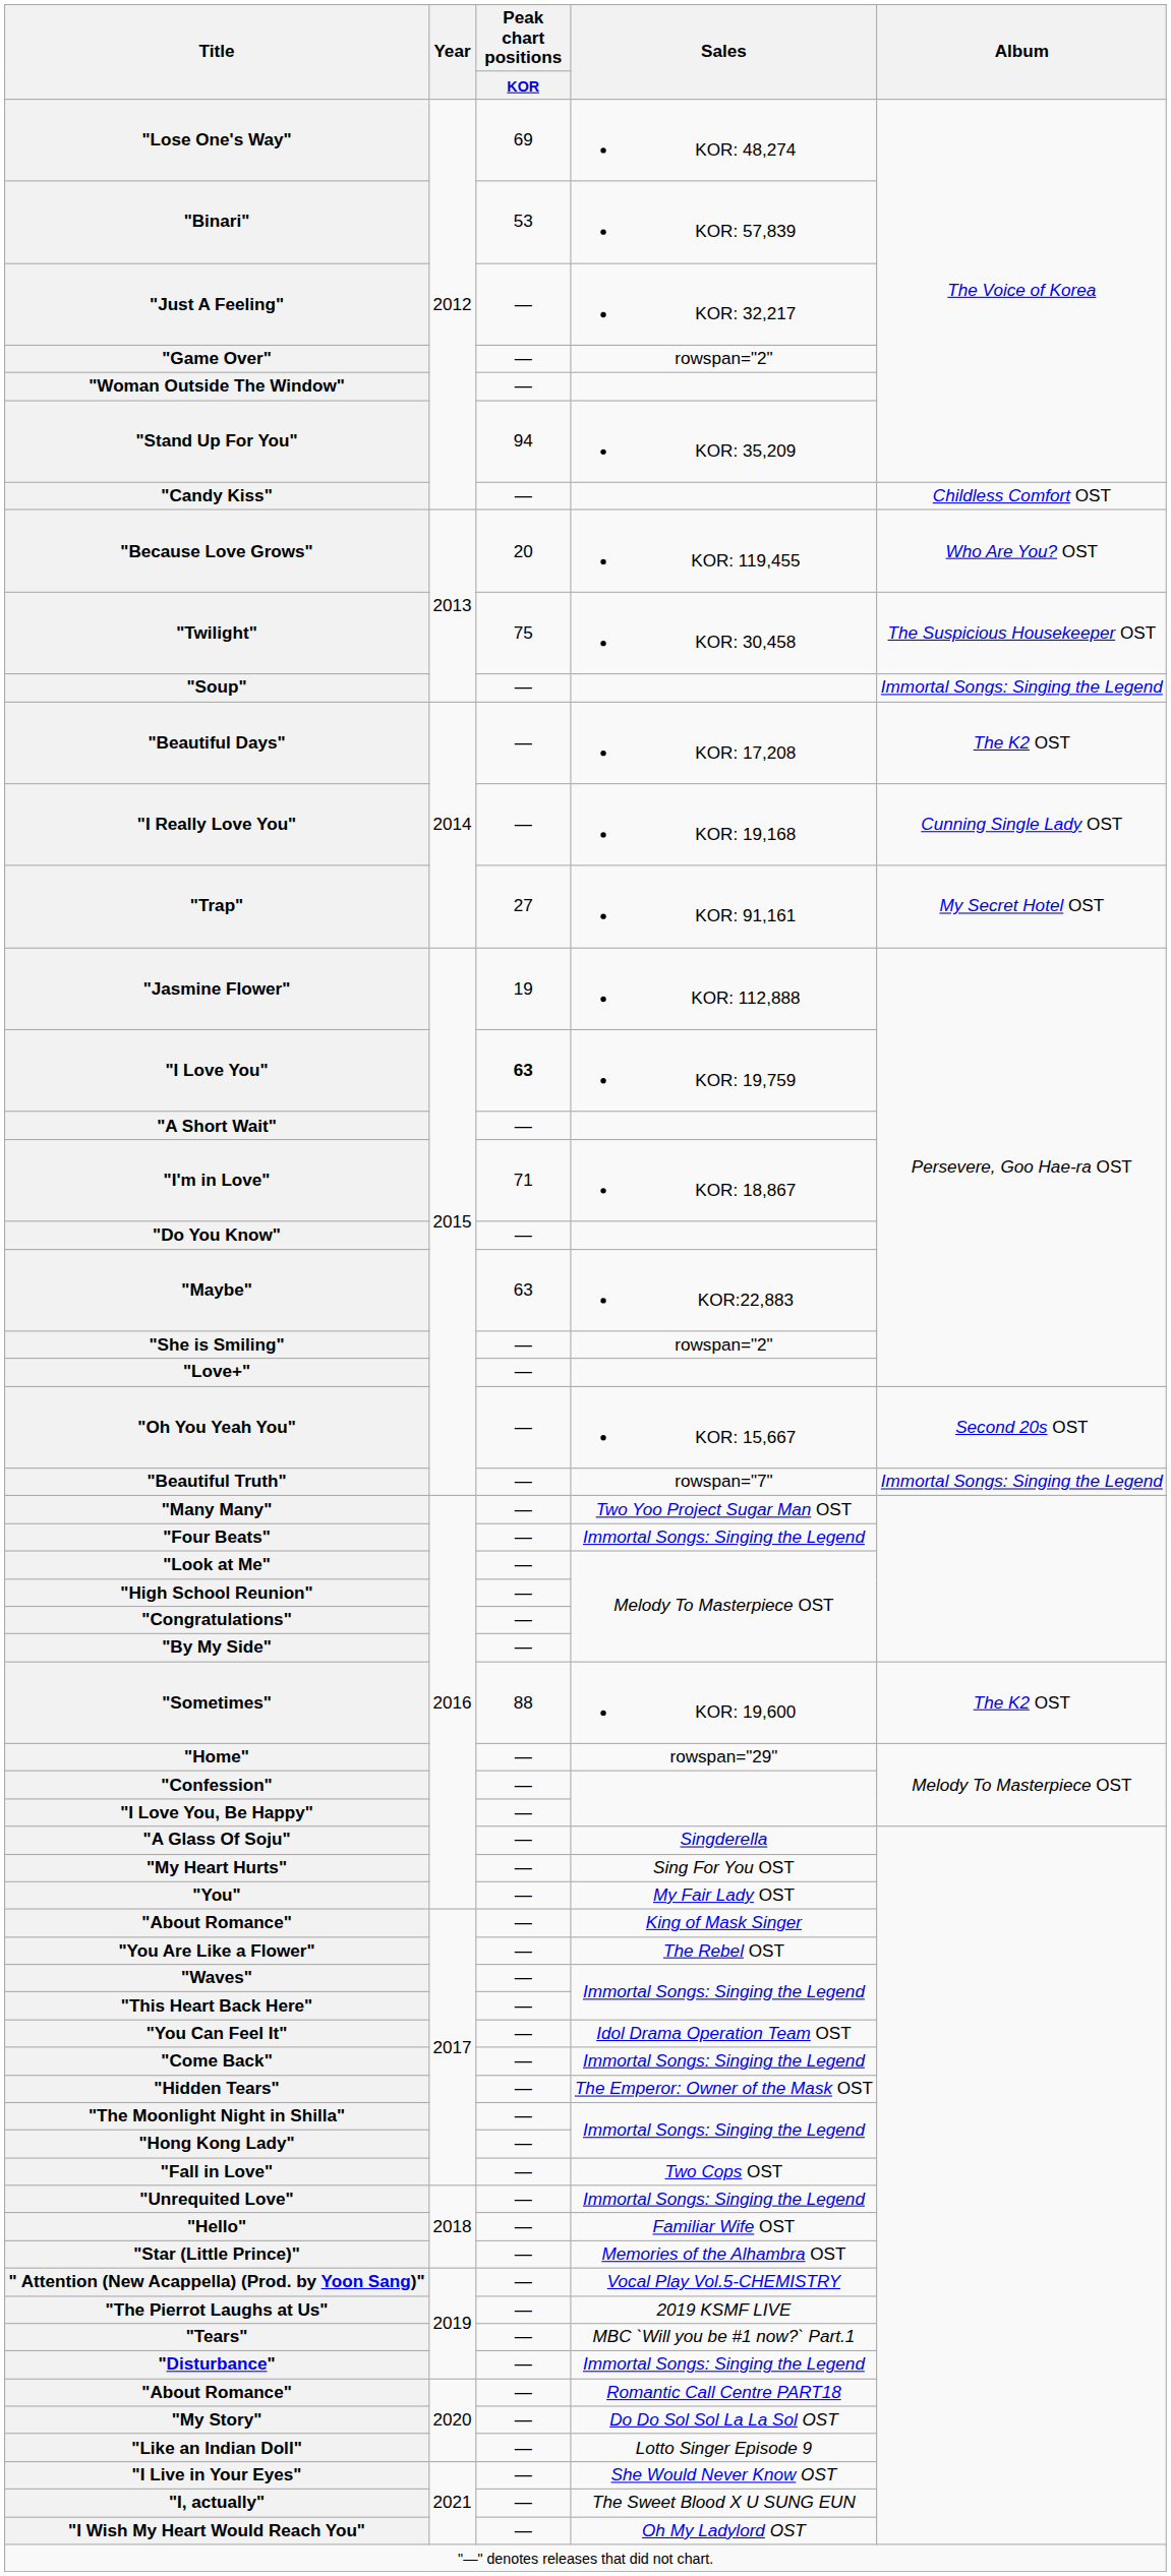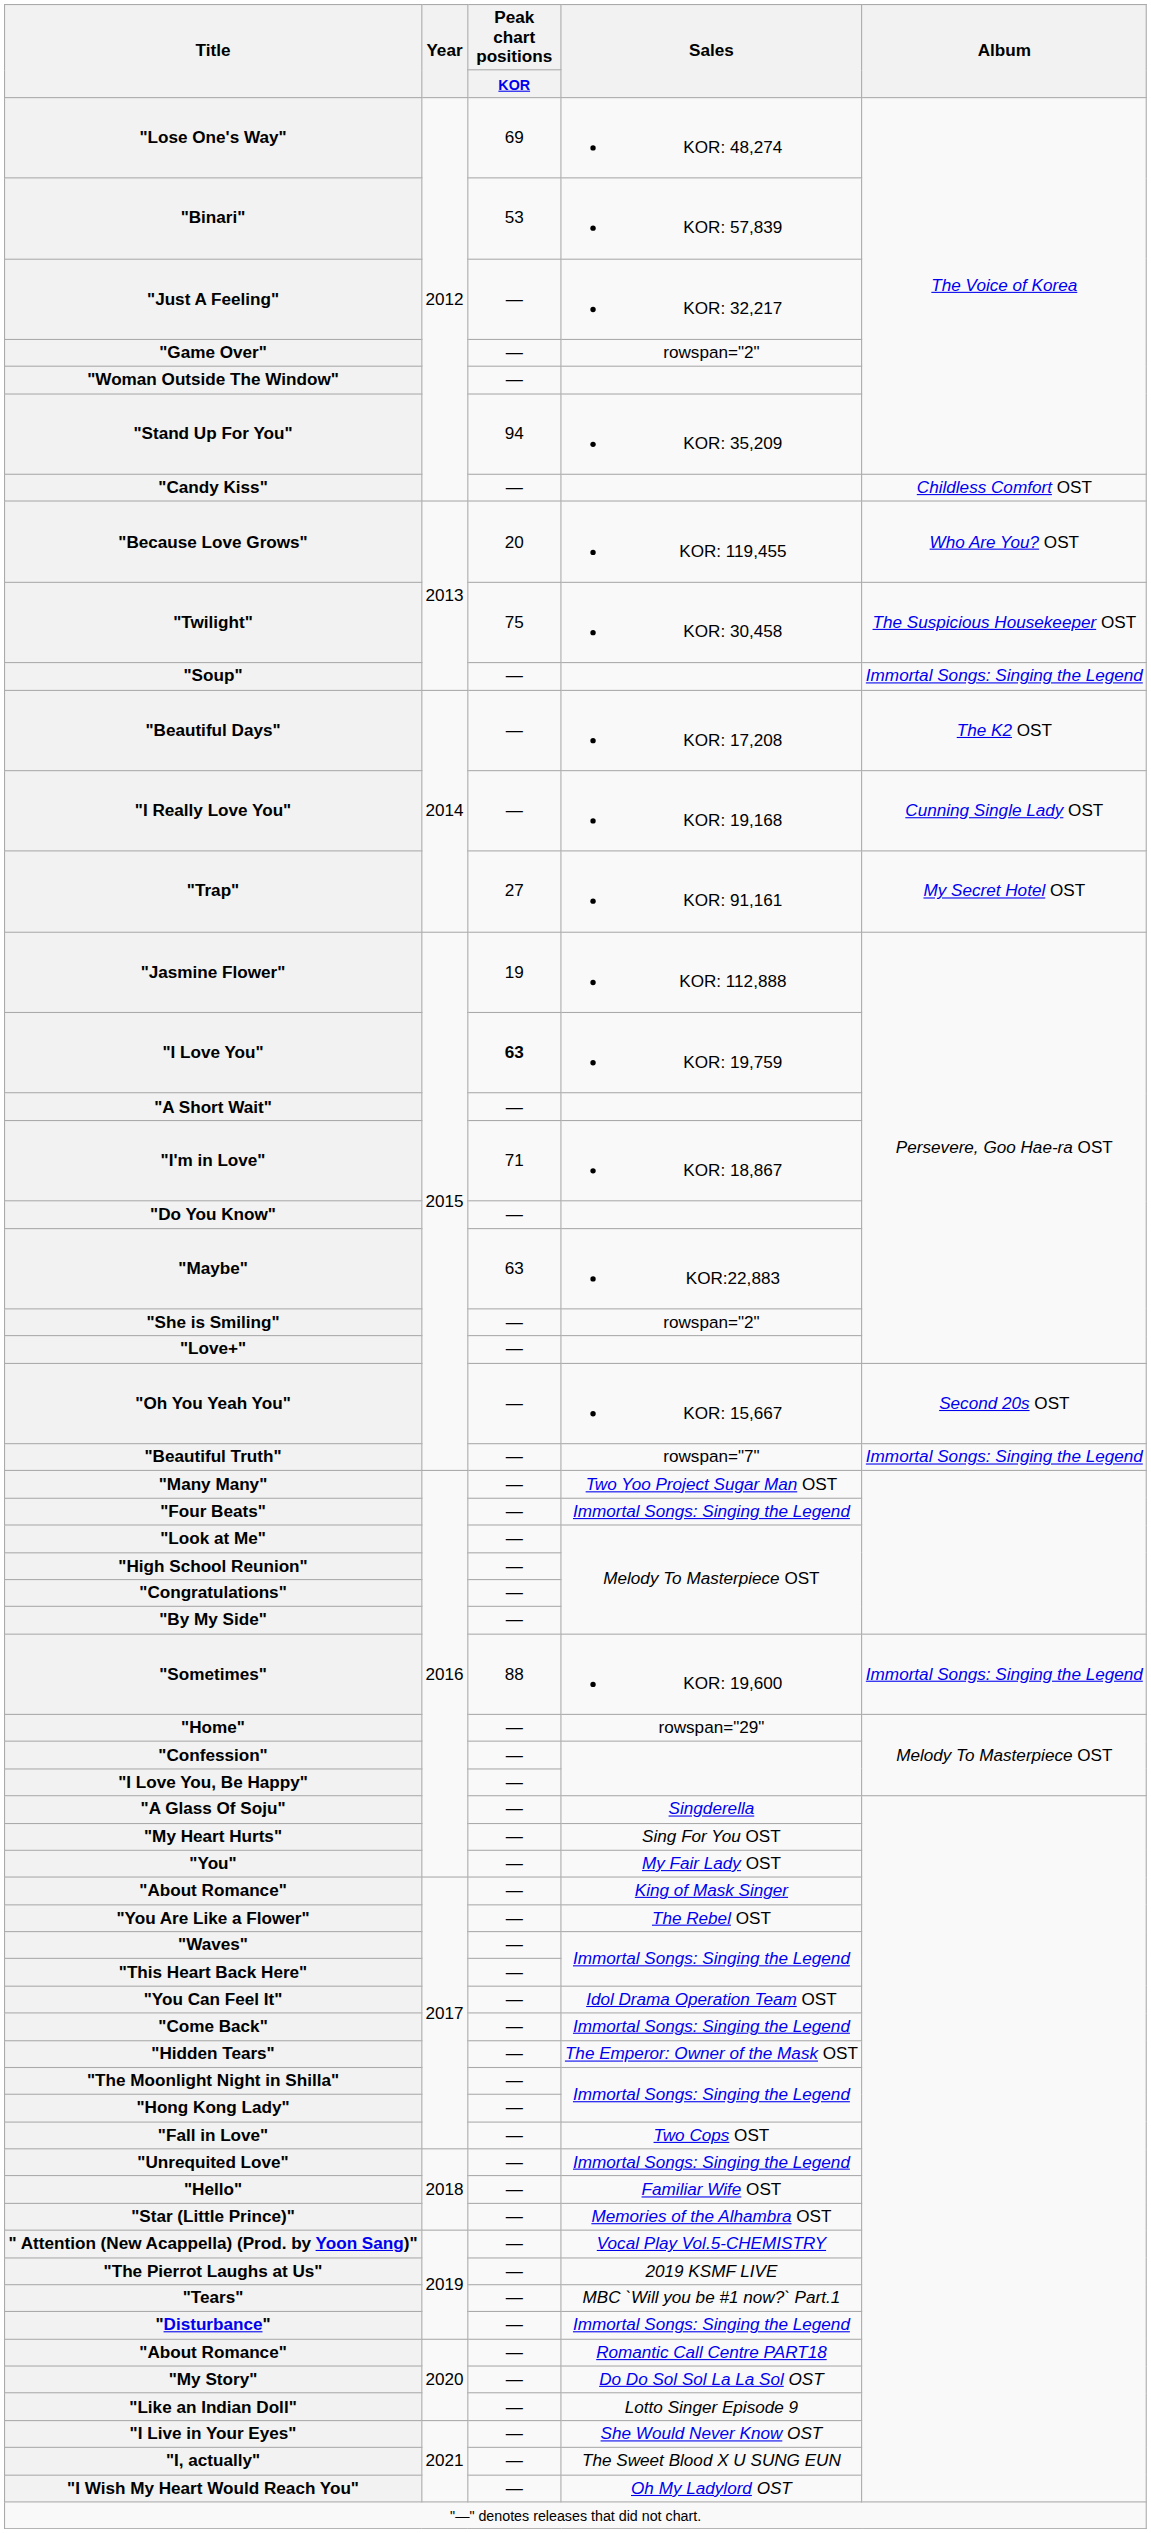"Sometimes" | Album: The K2 OST -> Immortal Songs: Singing the Legend
